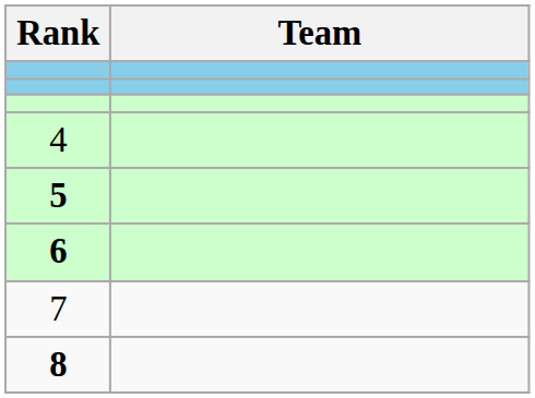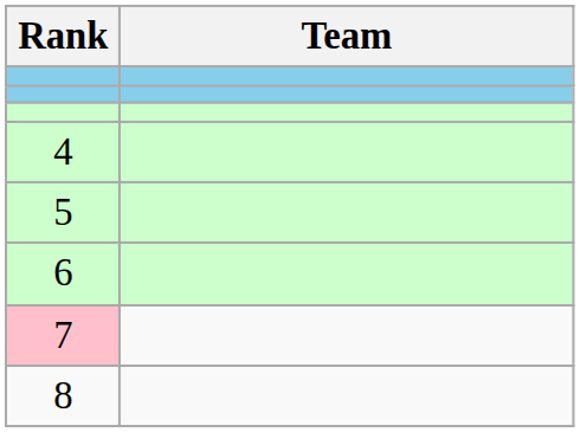row 6 | Rank: bold -> normal
row 7 | Rank: bold -> normal
row 8 | Rank: no background -> pink background
row 9 | Rank: bold -> normal
